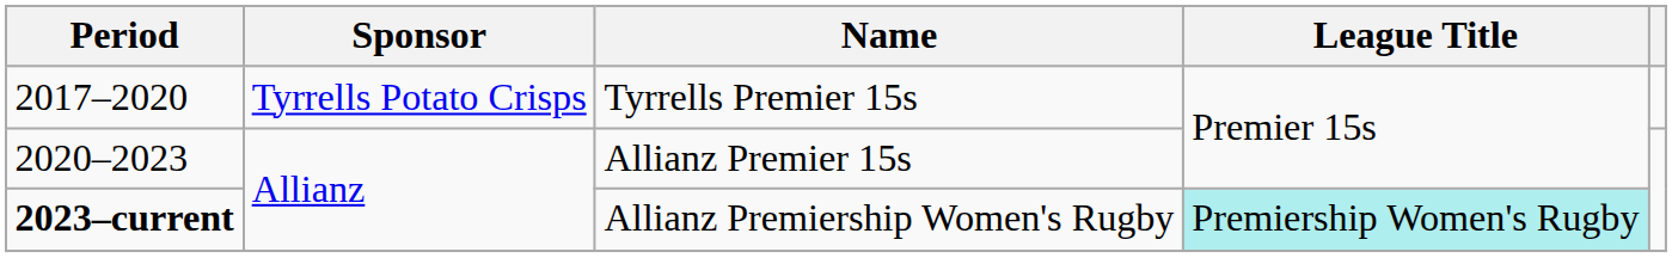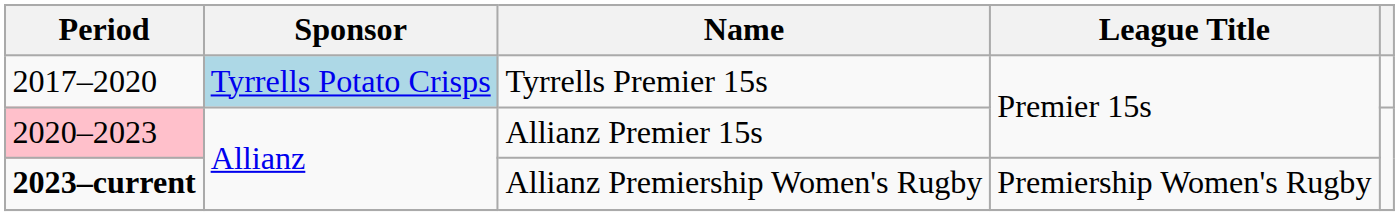Tyrrells Premier 15s | Sponsor: no background -> lightblue background
Allianz Premier 15s | Period: no background -> pink background
Allianz Premiership Women's Rugby | League Title: paleturquoise background -> no background
